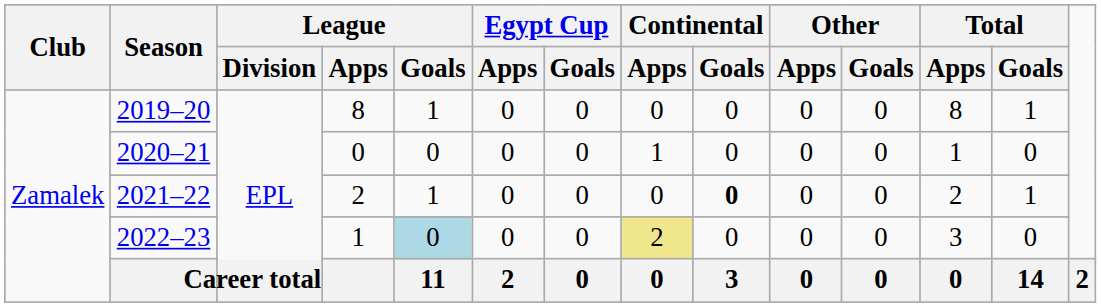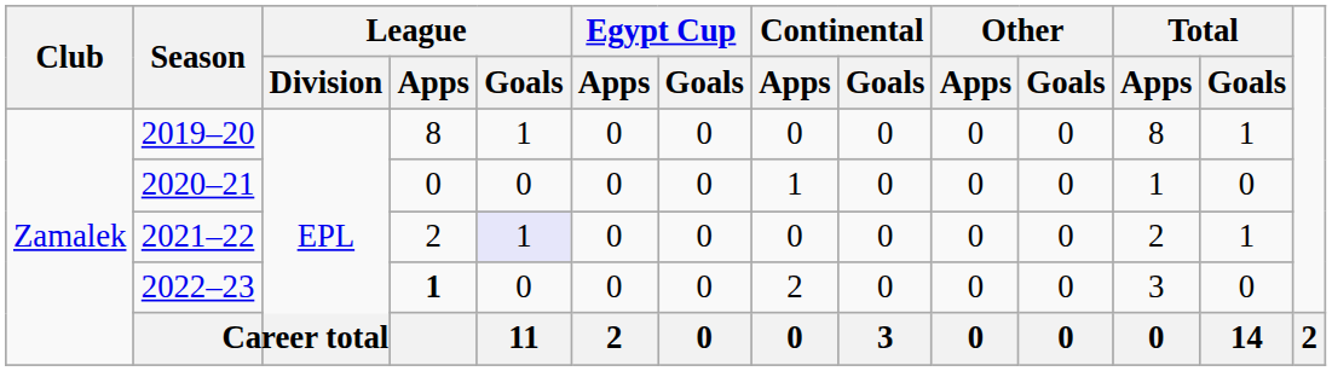2021–22 | League / Goals: no background -> lavender background
2021–22 | Continental / Goals: bold -> normal
2022–23 | League / Apps: normal -> bold
2022–23 | League / Goals: lightblue background -> no background
2022–23 | Continental / Apps: khaki background -> no background
